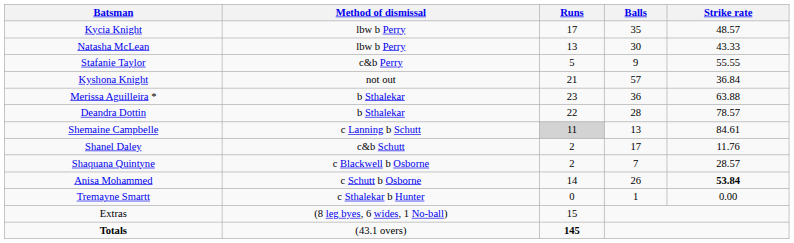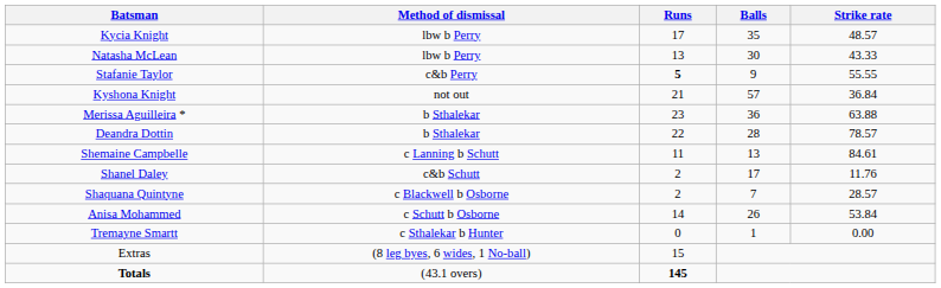Stafanie Taylor | Runs: normal -> bold
Shemaine Campbelle | Runs: lightgrey background -> no background
Anisa Mohammed | Strike rate: bold -> normal
